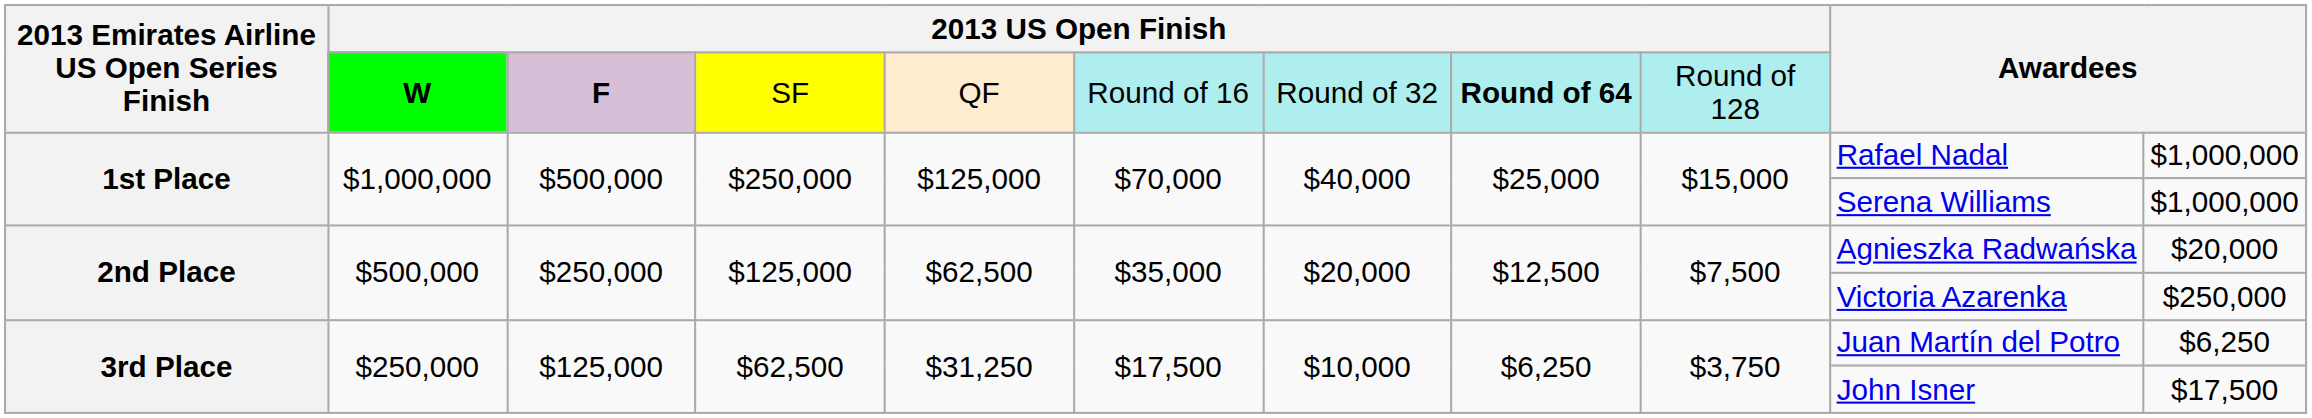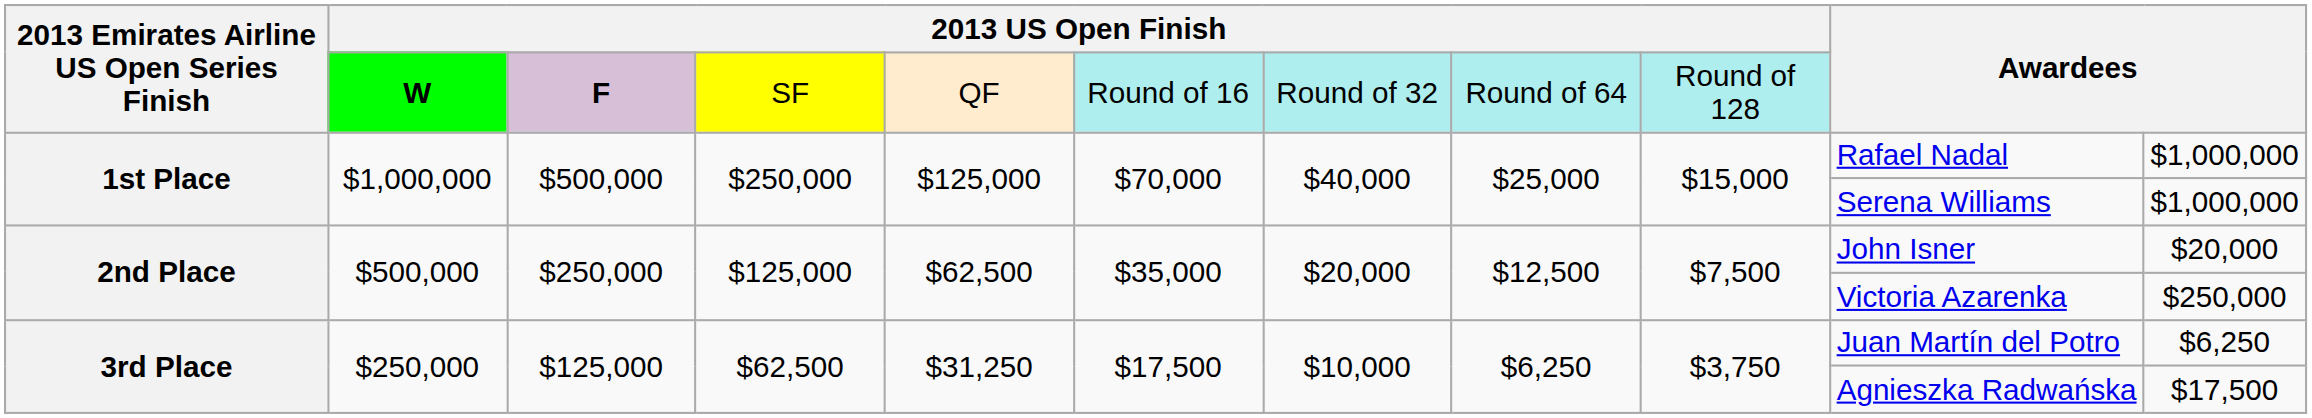row 2 | column 8: bold -> normal
row 5 | column 10: Agnieszka Radwańska -> John Isner
row 8 | column 10: John Isner -> Agnieszka Radwańska
